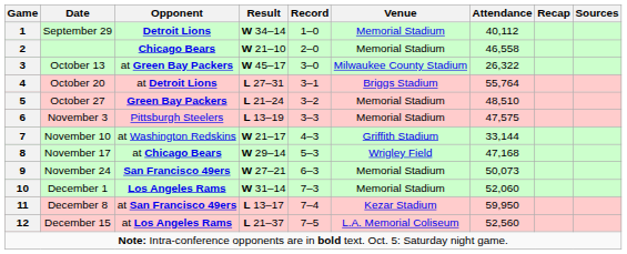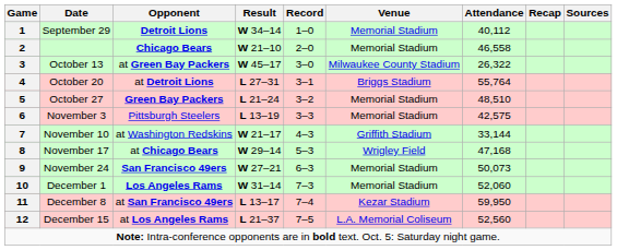6 | Attendance: 47,575 -> 42,575
